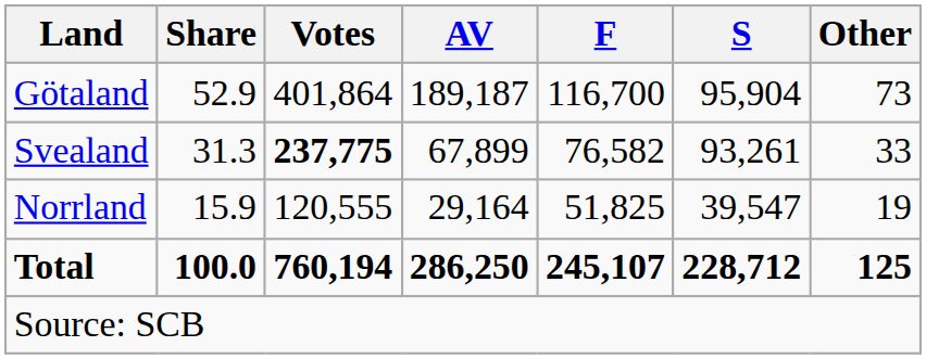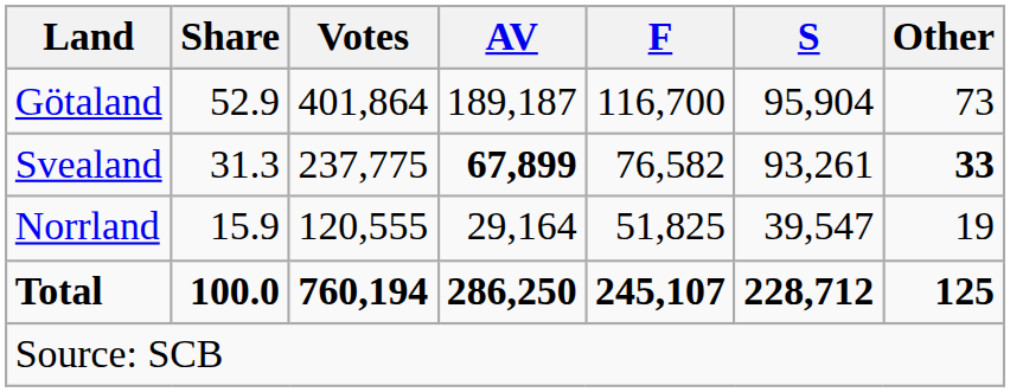Svealand | Votes: bold -> normal
Svealand | AV: normal -> bold
Svealand | Other: normal -> bold
